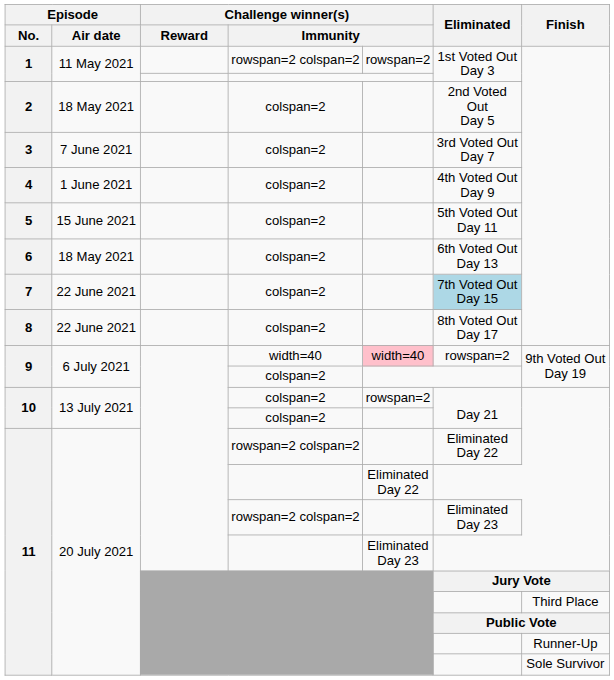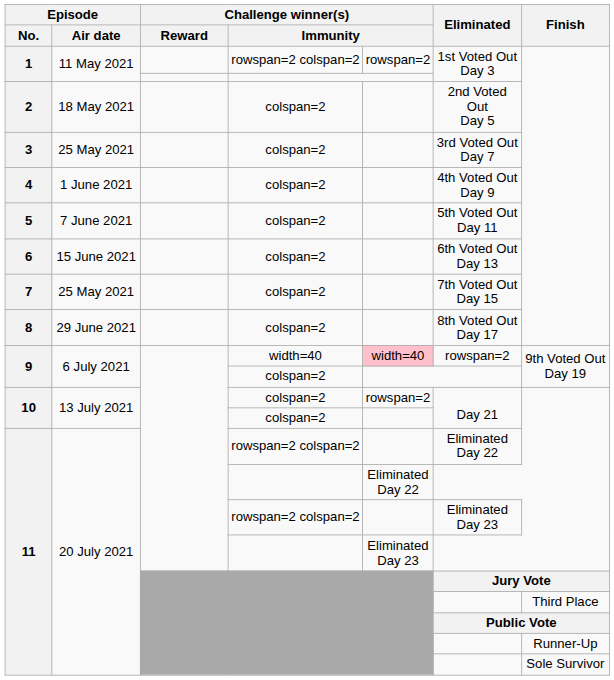3 | Episode / Air date: 7 June 2021 -> 25 May 2021
5 | Episode / Air date: 15 June 2021 -> 7 June 2021
6 | Episode / Air date: 18 May 2021 -> 15 June 2021
7 | Episode / Air date: 22 June 2021 -> 25 May 2021
7 | Eliminated: lightblue background -> no background
8 | Episode / Air date: 22 June 2021 -> 29 June 2021
